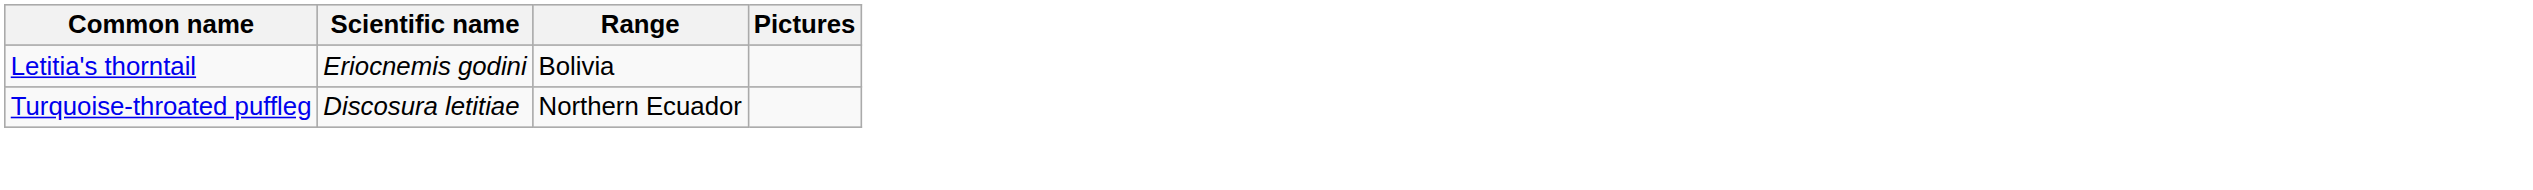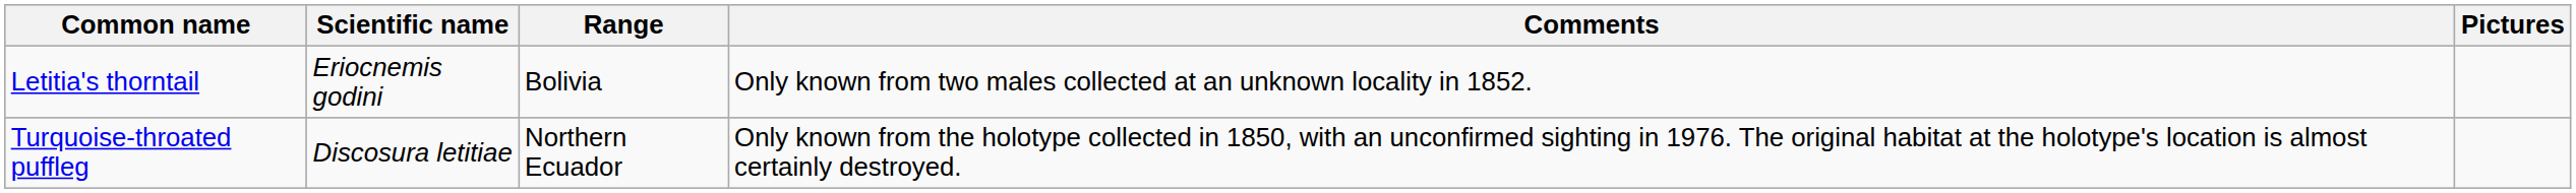+ column: Comments | Only known from two males collected at an unknown locality in 1852. | Only known from the holotype collected in 1850, with an unconfirmed sighting in 1976. The original habitat at the holotype's location is almost certainly destroyed.
